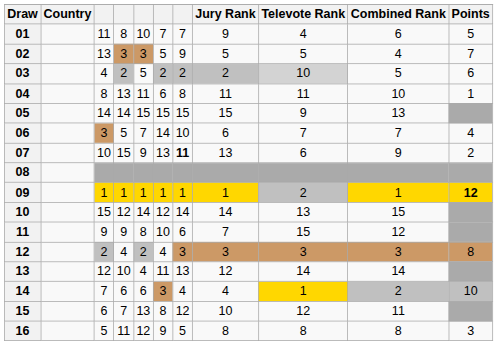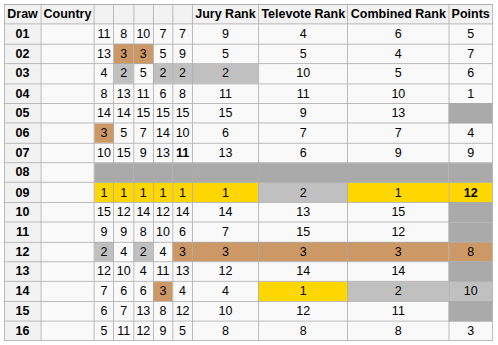03 | Televote Rank: lightgrey background -> no background
07 | Points: 2 -> 9
